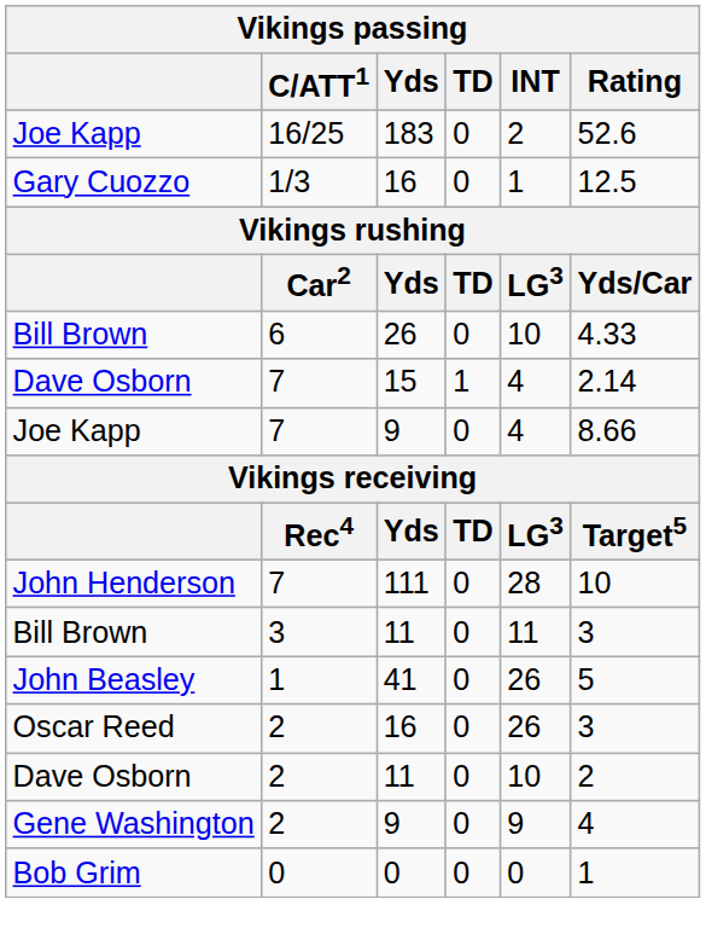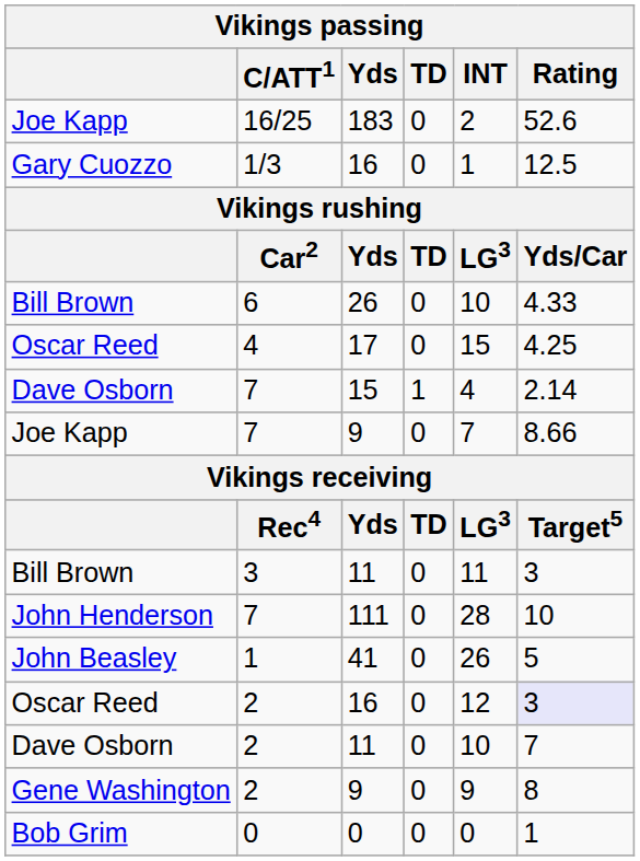+ row: Oscar Reed | 4 | 17 | 0 | 15 | 4.25
Joe Kapp / 9 | INT: 4 -> 7
rows swapped: 111 <-> Bill Brown / 11
Oscar Reed / 16 | INT: 26 -> 12
Oscar Reed / 16 | Rating: no background -> lavender background
Dave Osborn / 11 | Rating: 2 -> 7
Gene Washington / 9 | Rating: 4 -> 8
